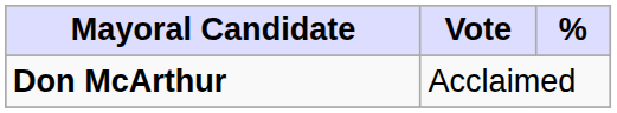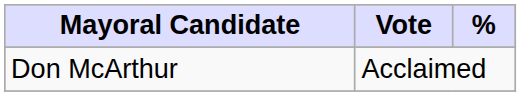Don McArthur | Mayoral Candidate: bold -> normal
